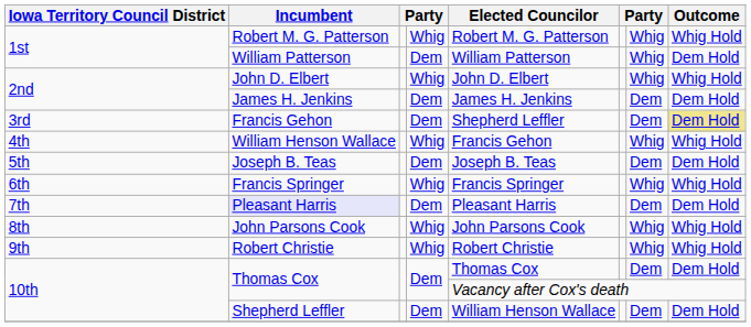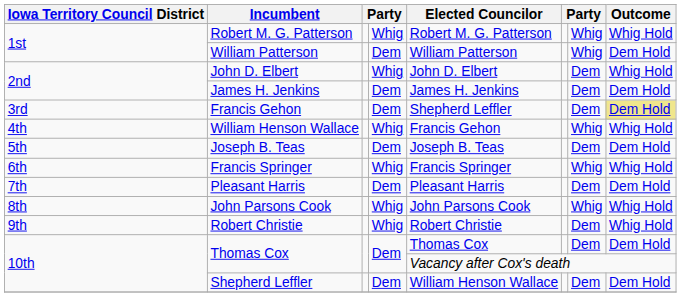row 4 | column 7: Whig -> Dem
row 10 | Incumbent: lavender background -> no background
row 12 | column 7: Whig -> Dem
